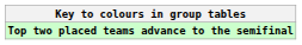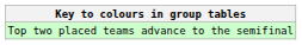row 2 | column 1: bold -> normal
